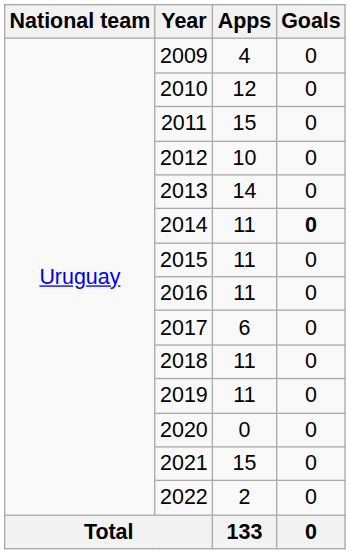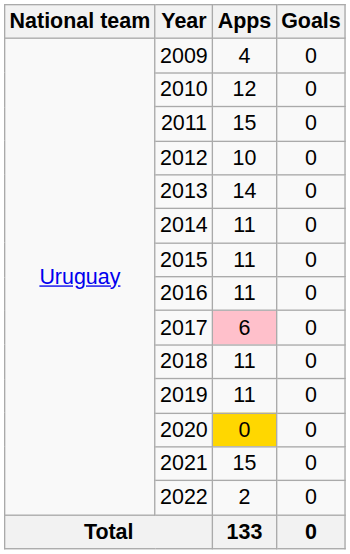2014 | Goals: bold -> normal
2017 | Apps: no background -> pink background
2020 | Apps: no background -> gold background
